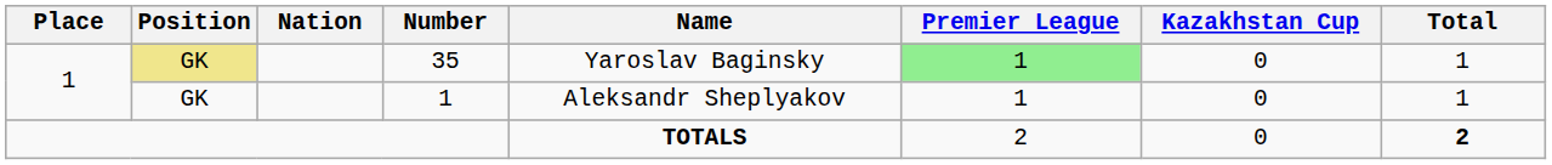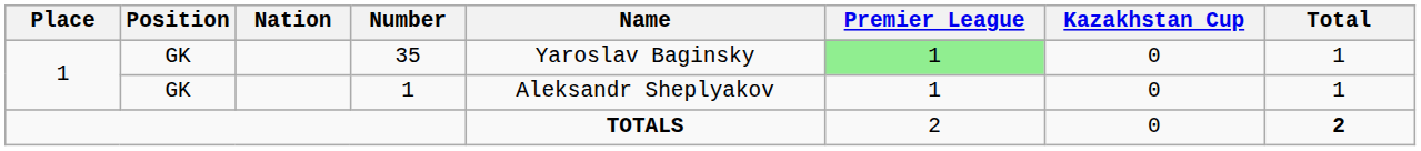35 | Position: khaki background -> no background
